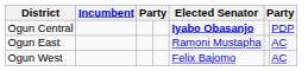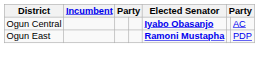Ogun Central | column 7: PDP -> AC
Ogun East | Elected Senator: normal -> bold
Ogun East | column 7: AC -> PDP
- row: Ogun West | Felix Bajomo | AC
